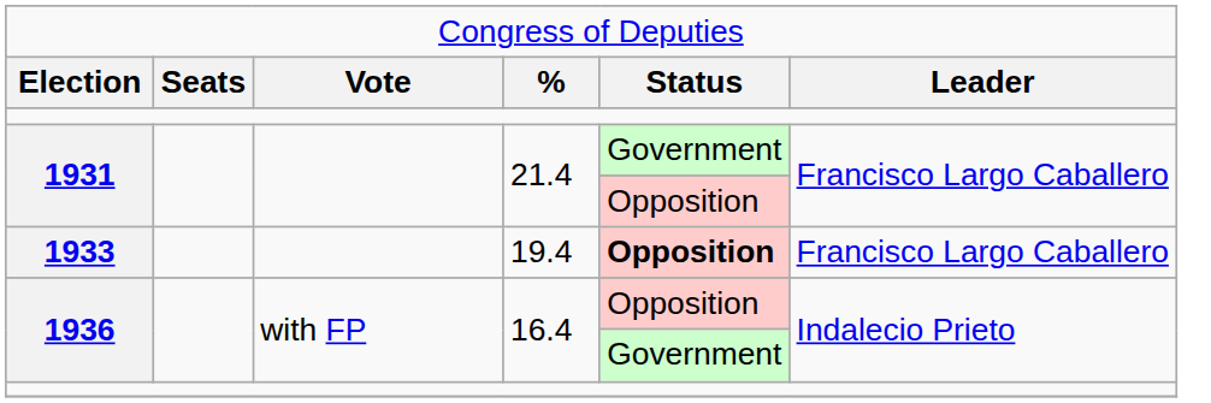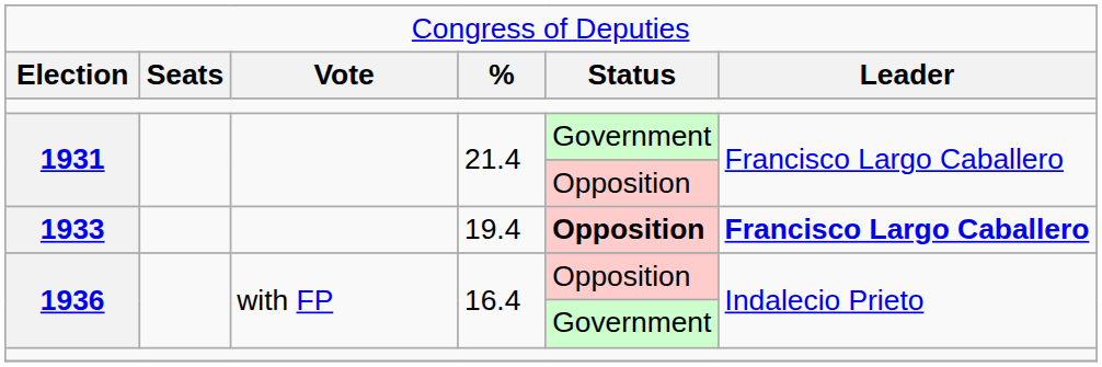1933 | column 6: normal -> bold
